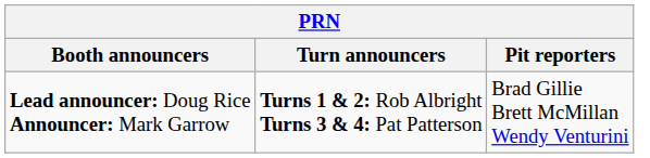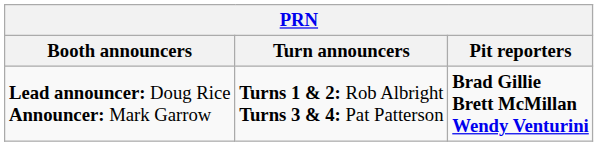Lead announcer: Doug Rice Announcer: Mark Garrow | Pit reporters: normal -> bold
